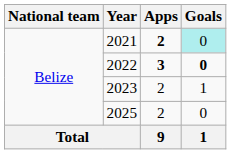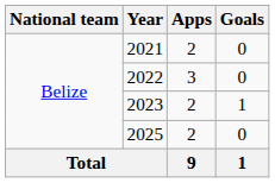2021 | Apps: bold -> normal
2021 | Goals: paleturquoise background -> no background
2022 | Apps: bold -> normal
2022 | Goals: bold -> normal
